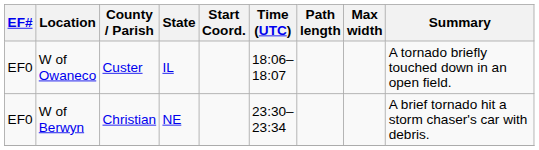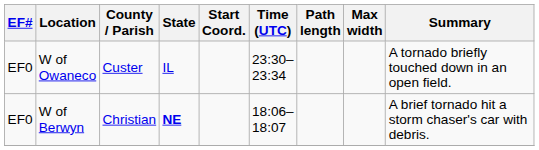W of Owaneco | Time (UTC): 18:06–18:07 -> 23:30–23:34
W of Berwyn | State: normal -> bold
W of Berwyn | Time (UTC): 23:30–23:34 -> 18:06–18:07
